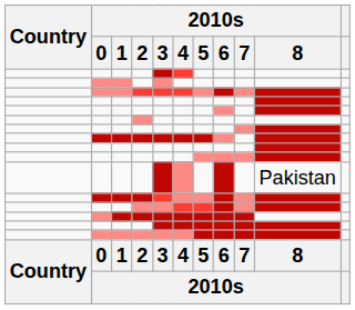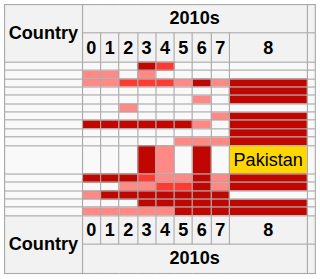row 13 | 2010s / 8: no background -> gold background
